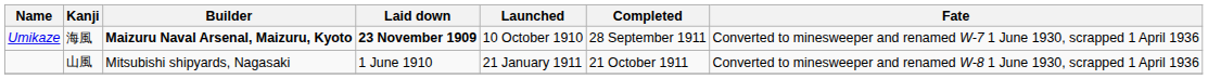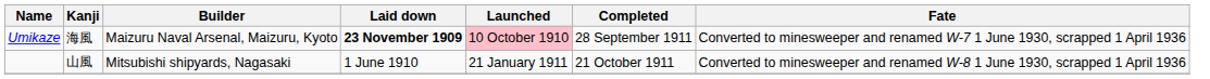Umikaze | Builder: bold -> normal
Umikaze | Launched: no background -> pink background
